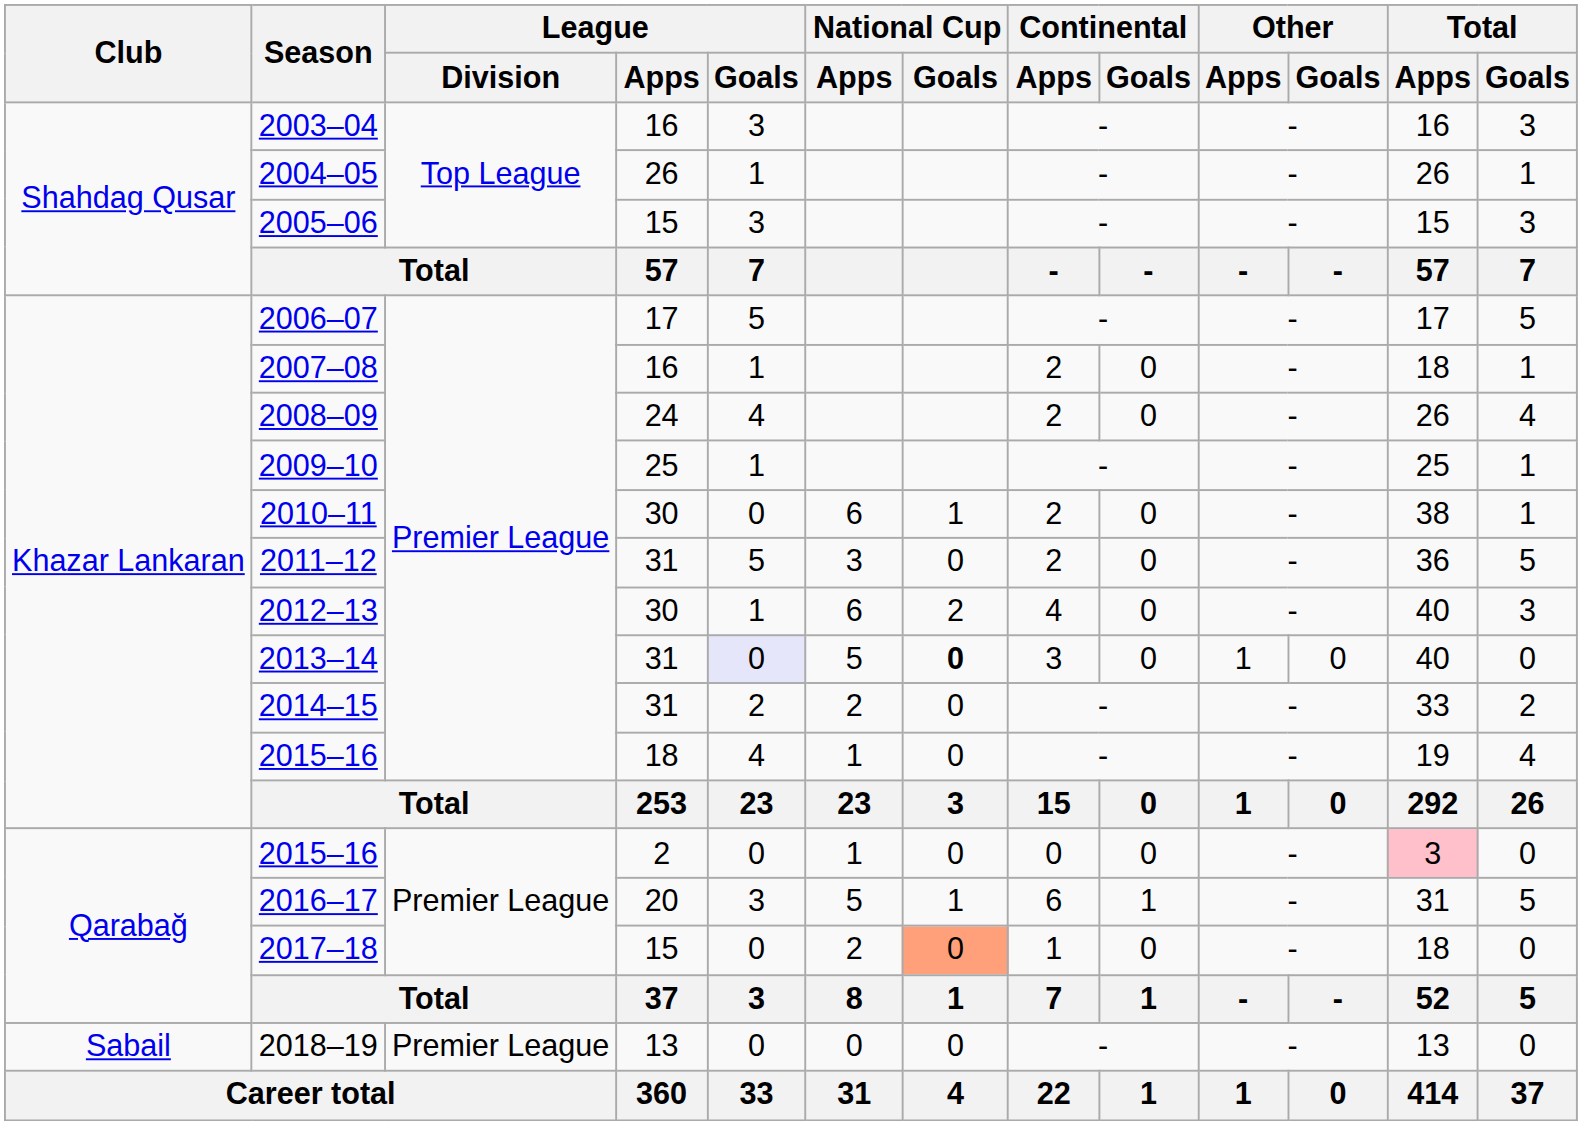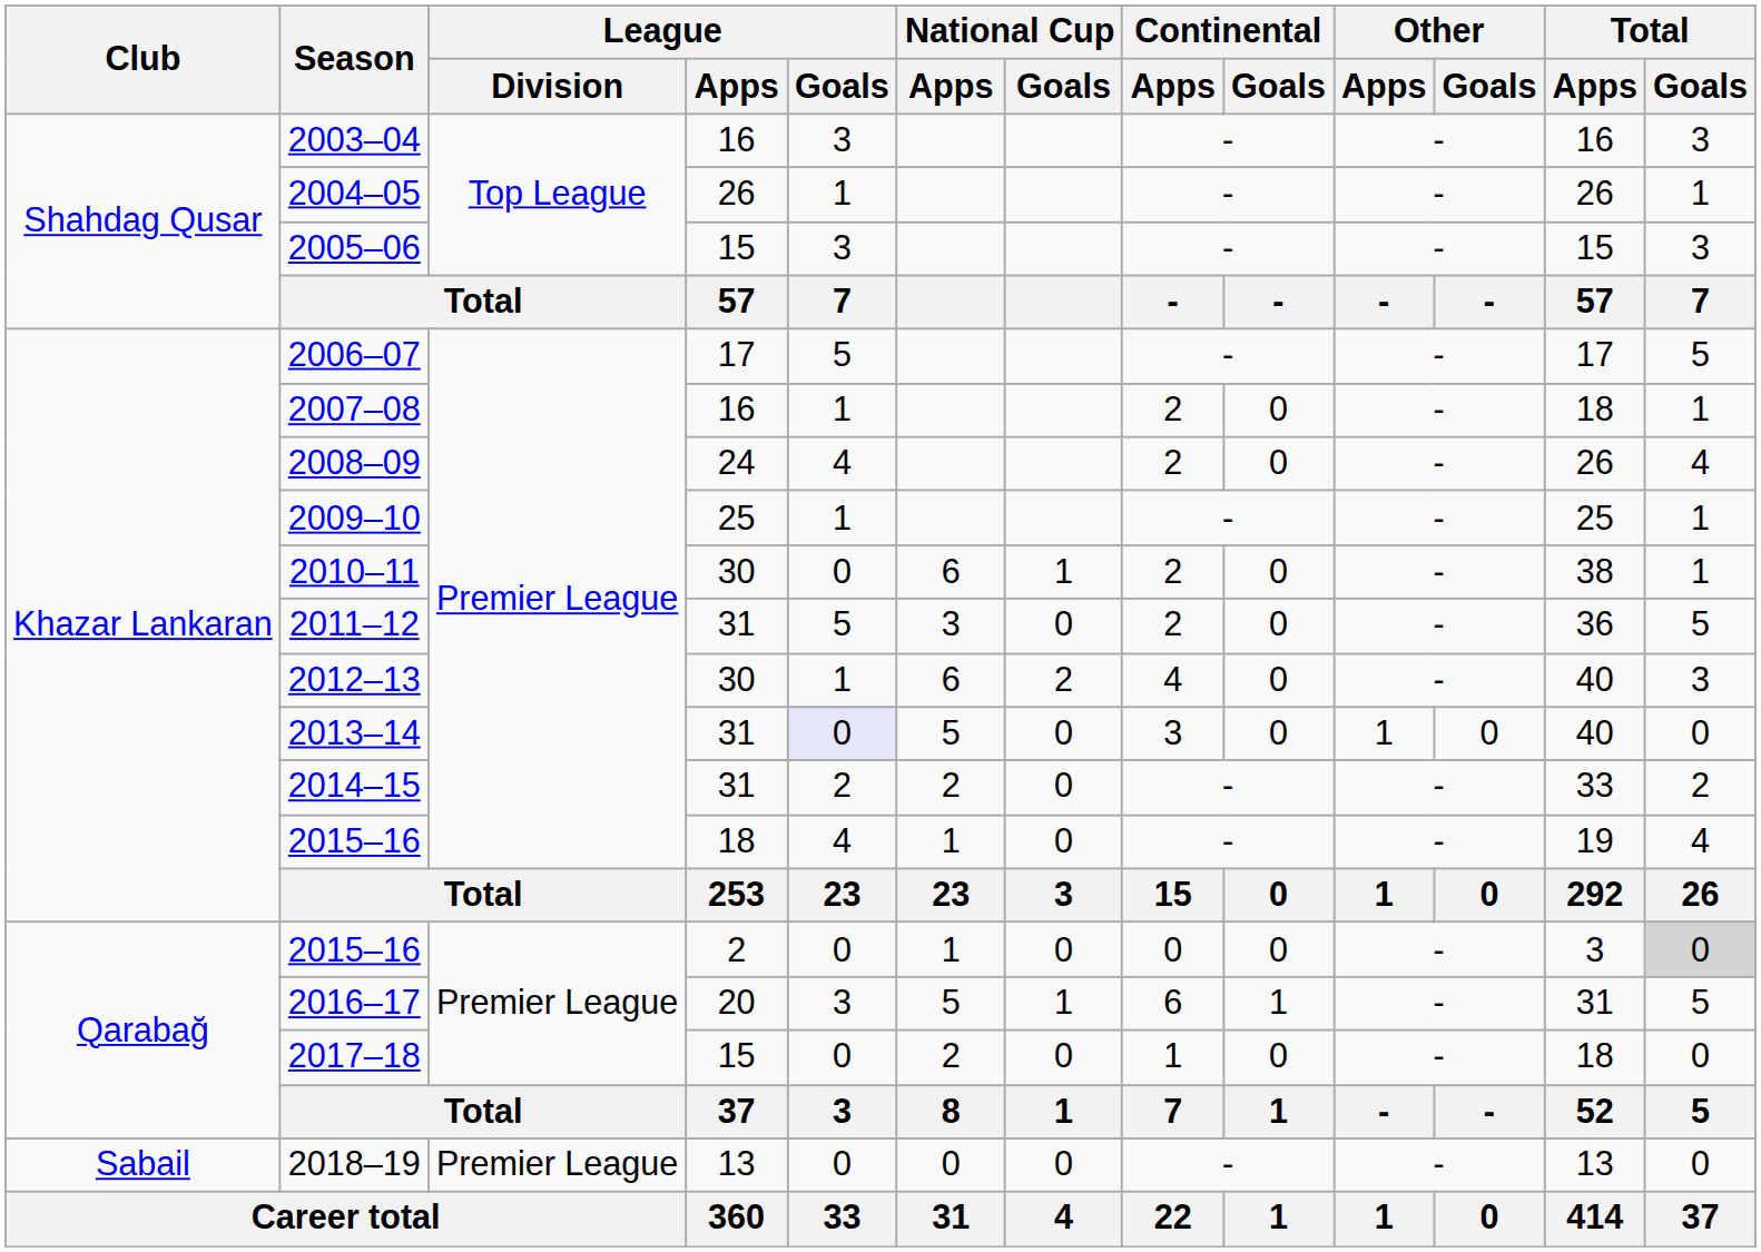2013–14 | National Cup / Goals: bold -> normal
2015–16 / 2 | Total / Apps: pink background -> no background
2015–16 / 2 | Total / Goals: no background -> lightgrey background
2017–18 | National Cup / Goals: lightsalmon background -> no background
